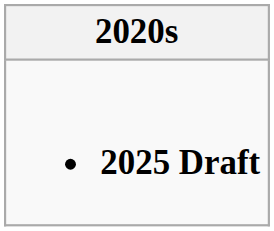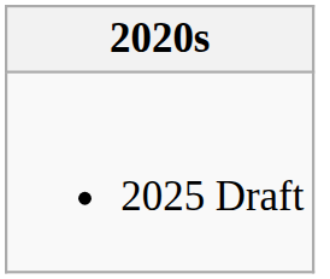row 2 | column 1: bold -> normal
